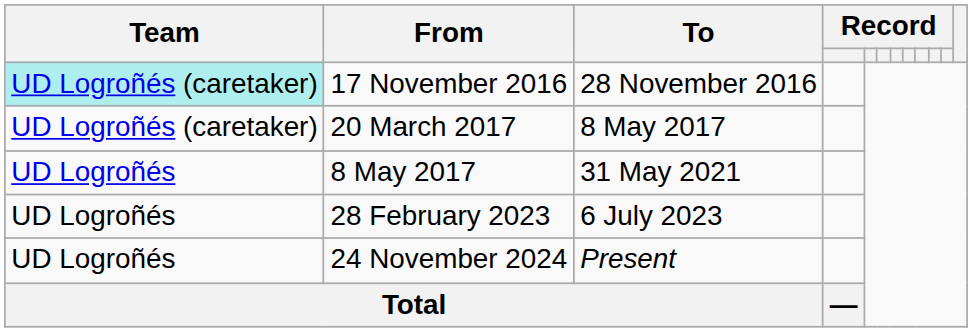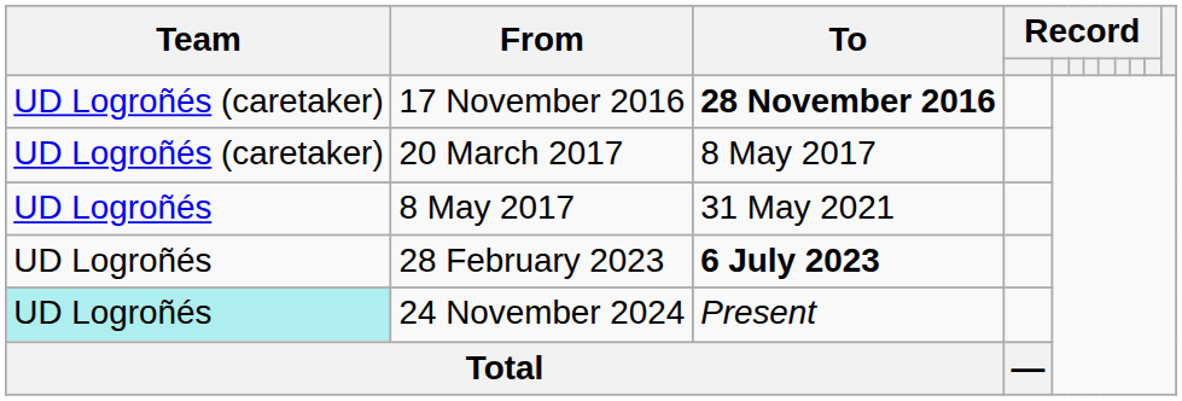17 November 2016 | Team: paleturquoise background -> no background
17 November 2016 | To: normal -> bold
28 February 2023 | To: normal -> bold
24 November 2024 | Team: no background -> paleturquoise background
